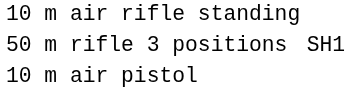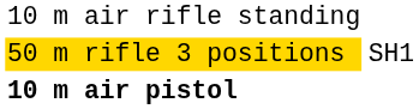50 m rifle 3 positions | column 1: no background -> gold background
10 m air pistol | column 1: normal -> bold
